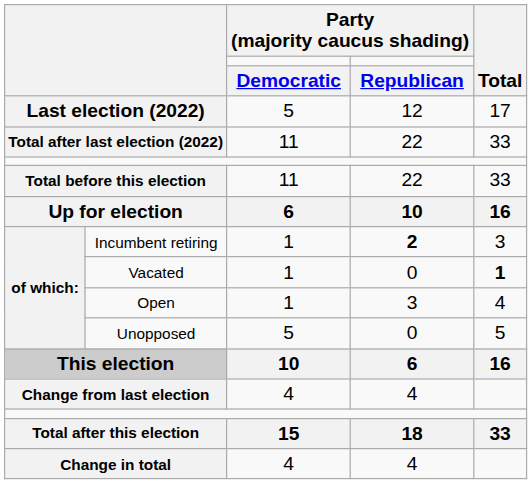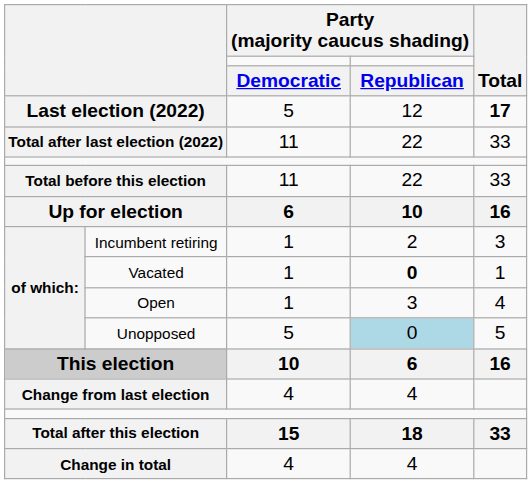Last election (2022) | Total: normal -> bold
Incumbent retiring | column 4: bold -> normal
Vacated | column 4: normal -> bold
Vacated | Total: bold -> normal
Unopposed | column 4: no background -> lightblue background
